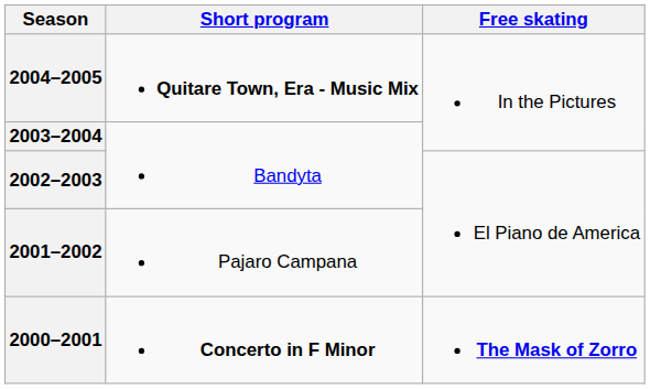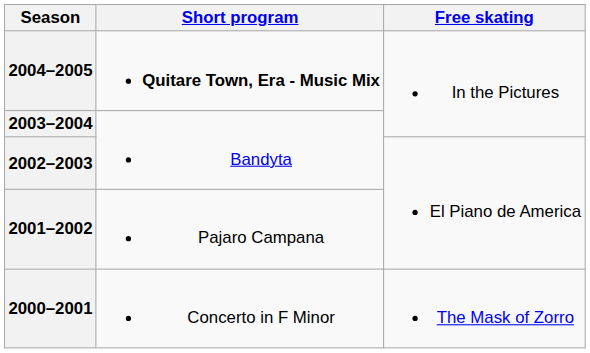2000–2001 | Short program: bold -> normal
2000–2001 | Free skating: bold -> normal
